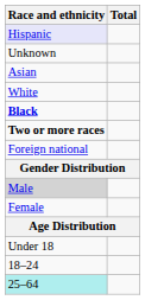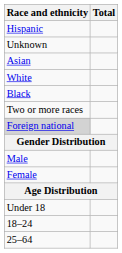Hispanic | Race and ethnicity: lavender background -> no background
Black | Race and ethnicity: bold -> normal
Two or more races | Race and ethnicity: bold -> normal
Foreign national | Race and ethnicity: no background -> lightgrey background
Male | Race and ethnicity: lightgrey background -> no background
25–64 | Race and ethnicity: paleturquoise background -> no background
